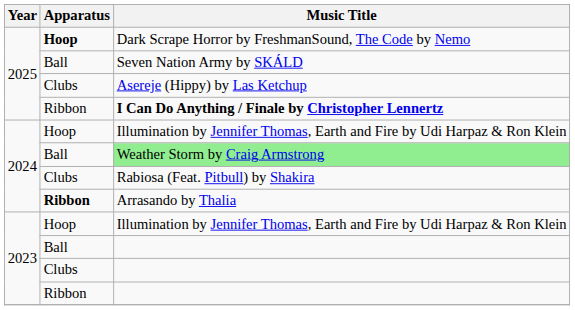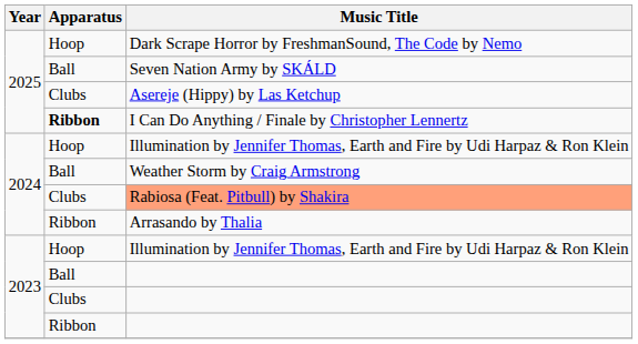Dark Scrape Horror by FreshmanSound, The Code by Nemo | Apparatus: bold -> normal
I Can Do Anything / Finale by Christopher Lennertz | Apparatus: normal -> bold
I Can Do Anything / Finale by Christopher Lennertz | Music Title: bold -> normal
Weather Storm by Craig Armstrong | Music Title: lightgreen background -> no background
Rabiosa (Feat. Pitbull) by Shakira | Music Title: no background -> lightsalmon background
Arrasando by Thalia | Apparatus: bold -> normal
